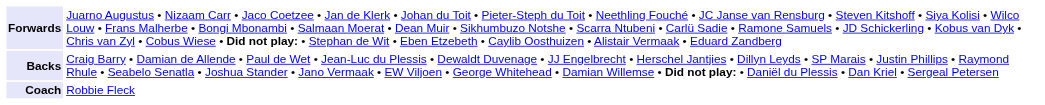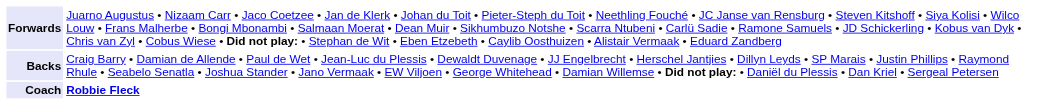Coach | column 2: normal -> bold
